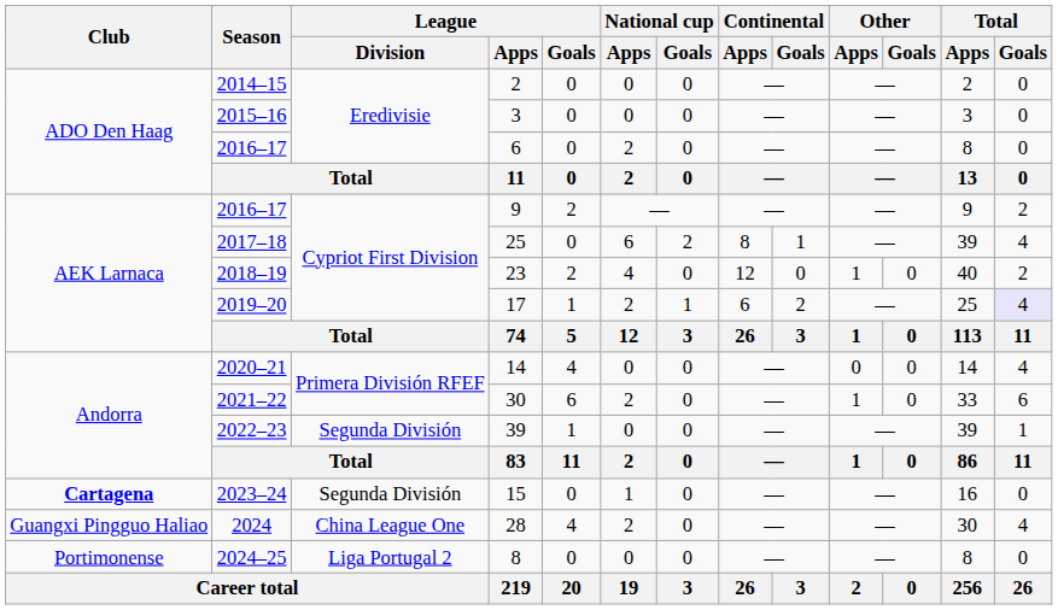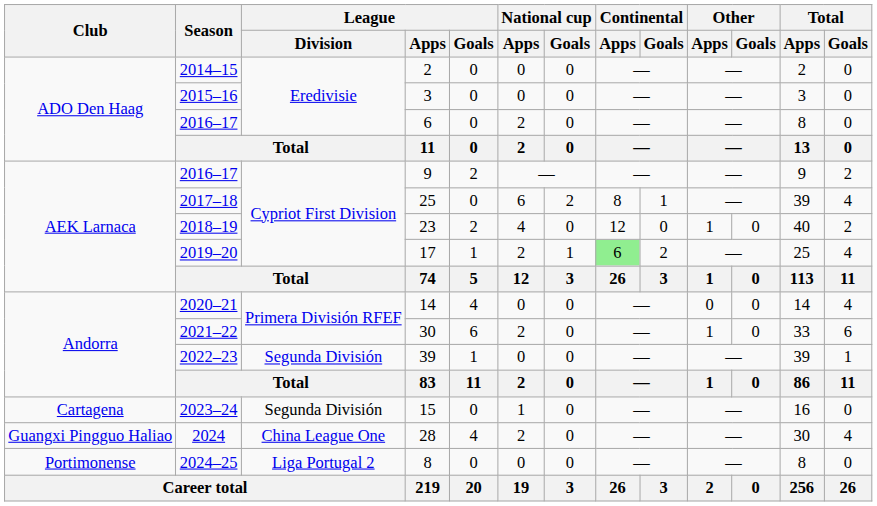17 | Continental / Apps: no background -> lightgreen background
17 | Total / Goals: lavender background -> no background
15 | Club: bold -> normal
